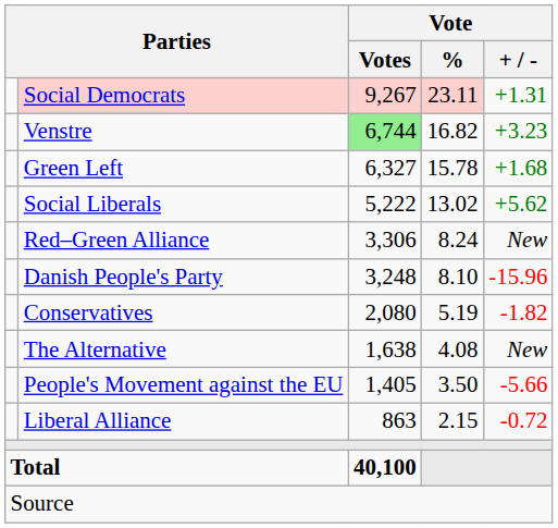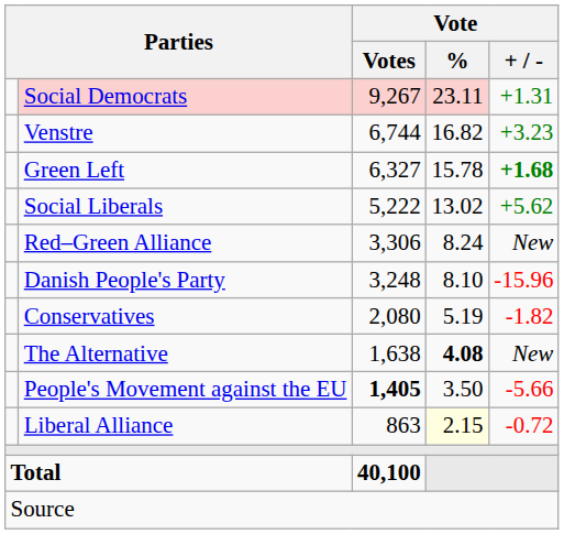Venstre | Vote / Votes: lightgreen background -> no background
Green Left | Vote / + / -: normal -> bold
The Alternative | Vote / %: normal -> bold
People's Movement against the EU | Vote / Votes: normal -> bold
Liberal Alliance | Vote / %: no background -> lightyellow background
